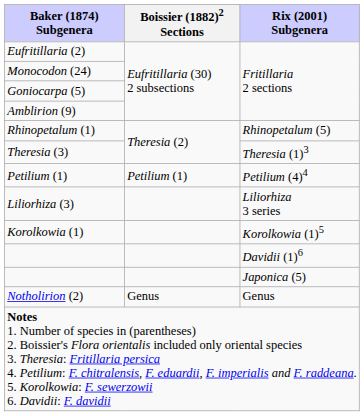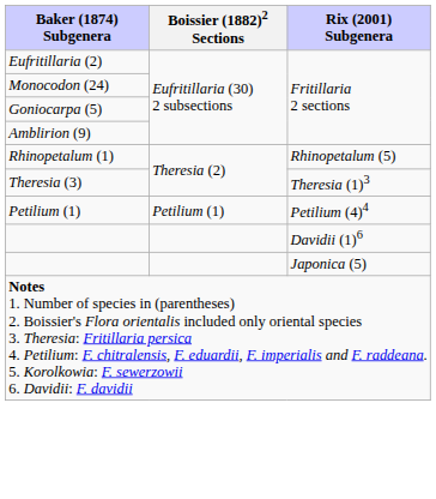- row: Liliorhiza (3) | Liliorhiza 3 series
- row: Korolkowia (1) | Korolkowia (1)5
- row: Notholirion (2) | Genus | Genus
